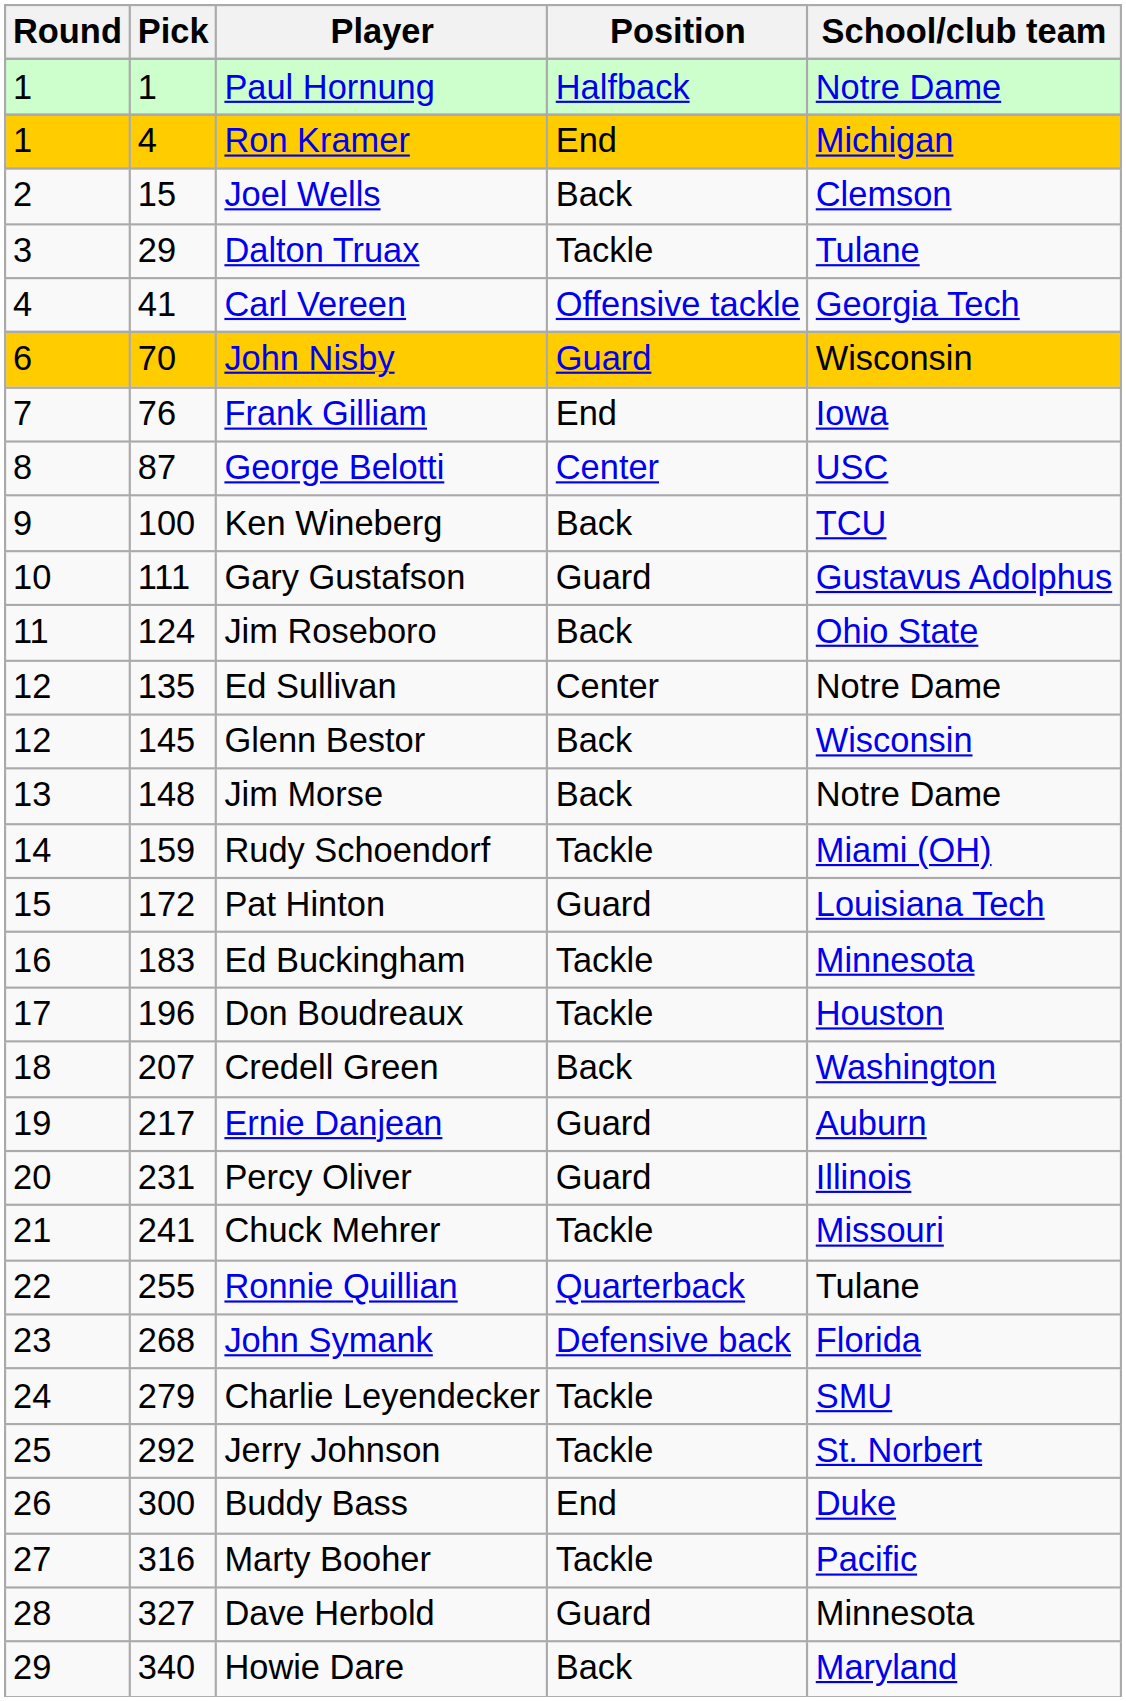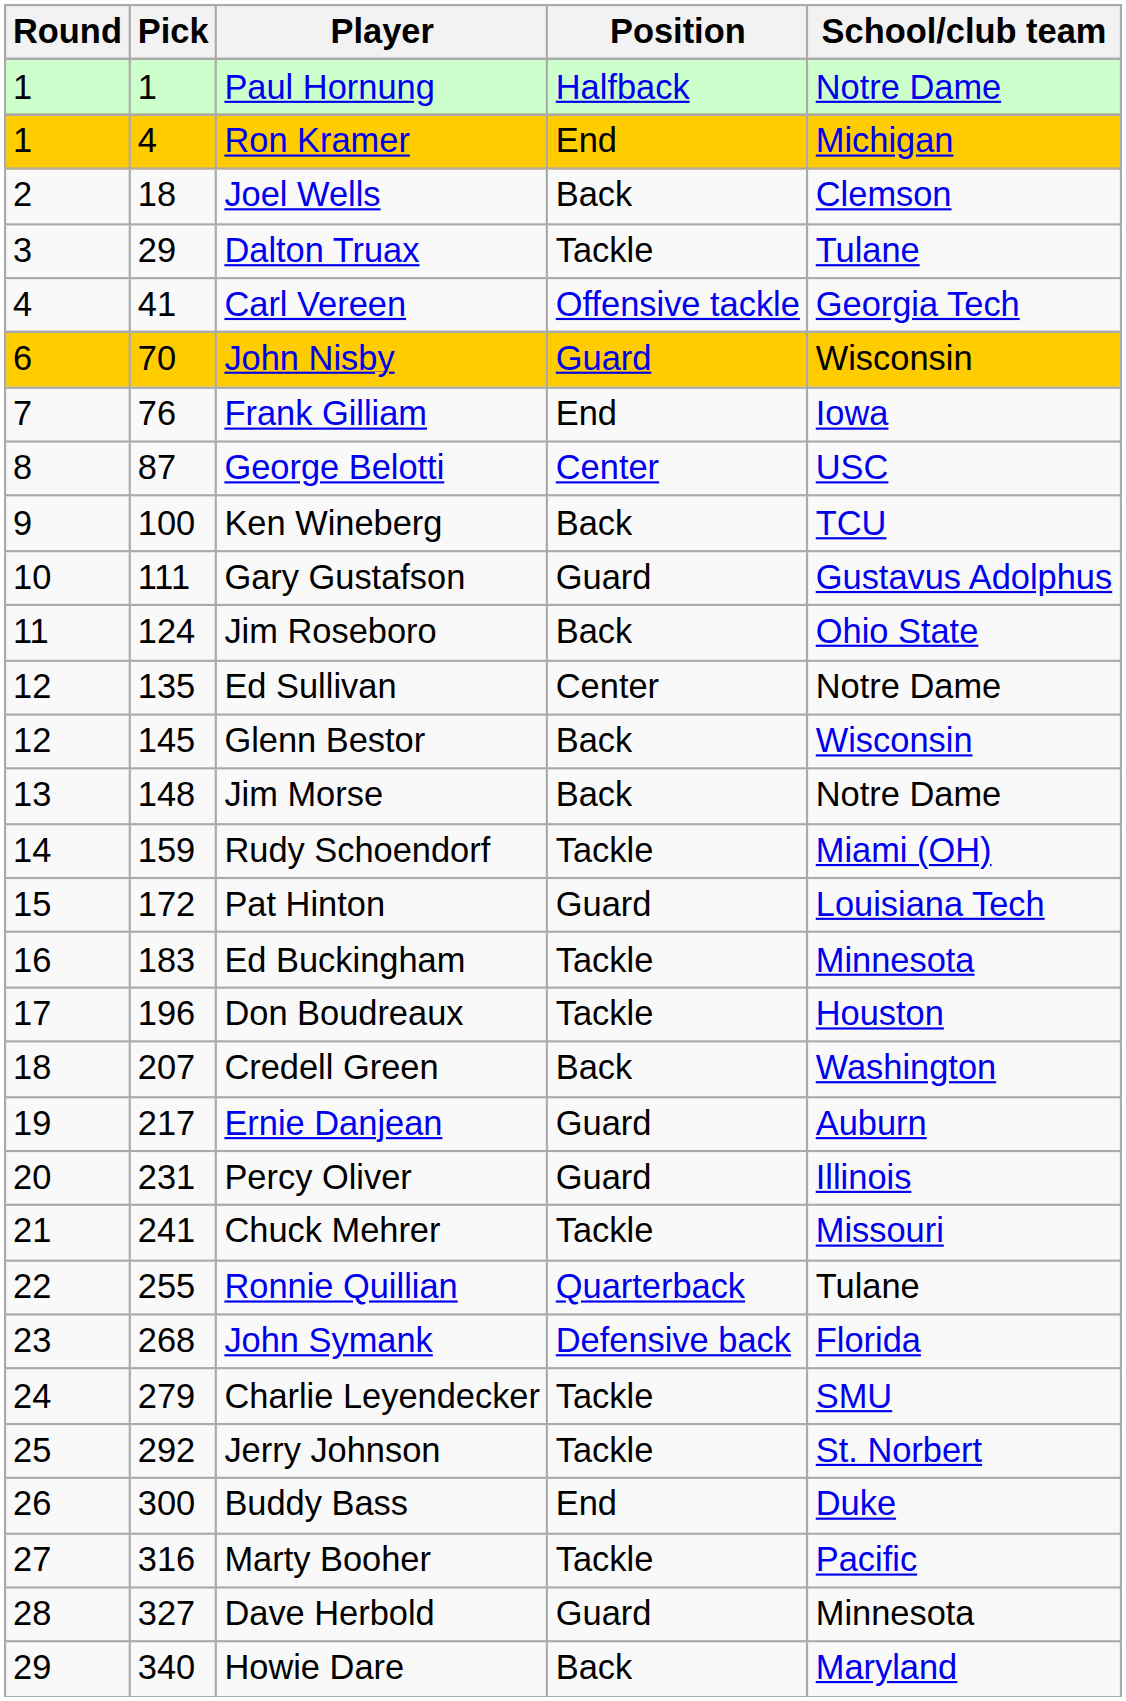Joel Wells | Pick: 15 -> 18
